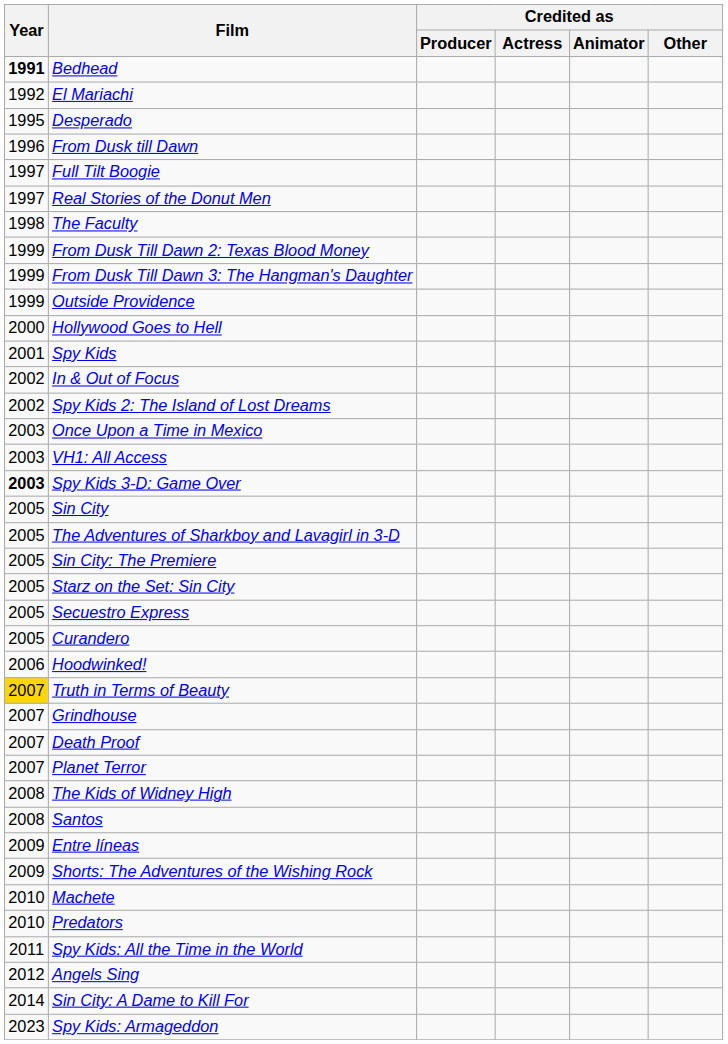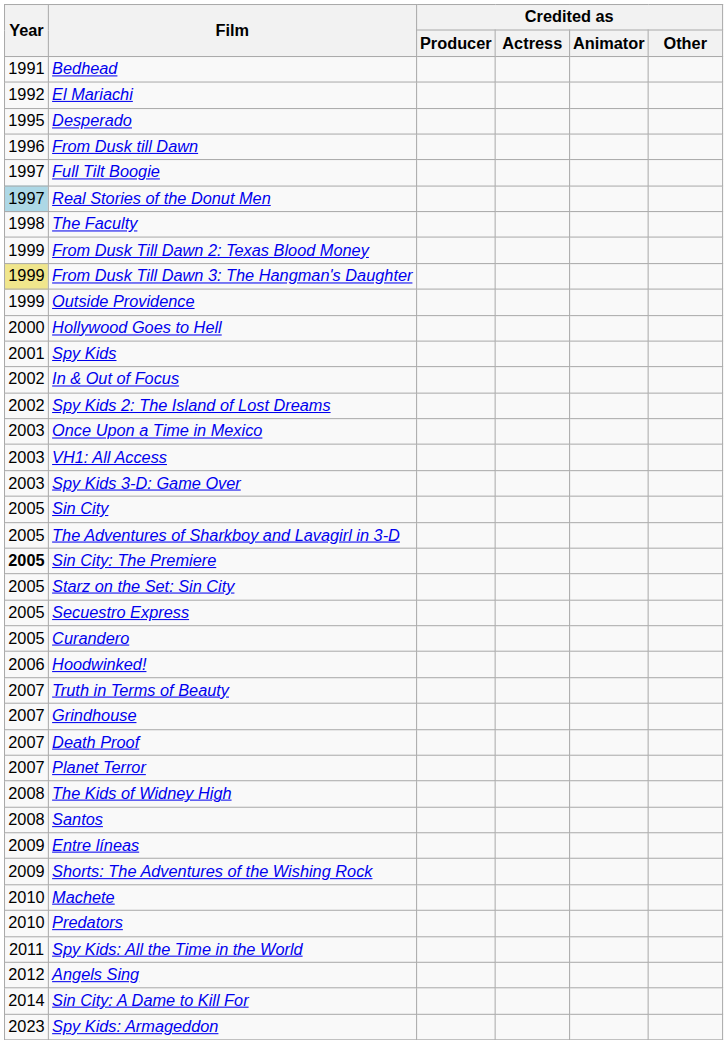Bedhead | Year: bold -> normal
Real Stories of the Donut Men | Year: no background -> lightblue background
From Dusk Till Dawn 3: The Hangman's Daughter | Year: no background -> khaki background
Spy Kids 3-D: Game Over | Year: bold -> normal
Sin City: The Premiere | Year: normal -> bold
Truth in Terms of Beauty | Year: gold background -> no background
